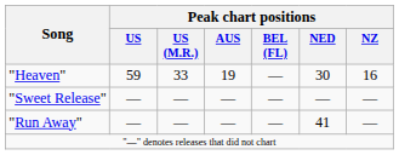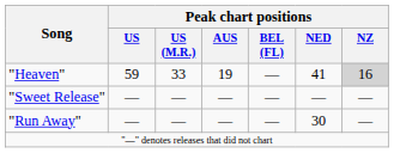"Heaven" | Peak chart positions / NED: 30 -> 41
"Heaven" | Peak chart positions / NZ: no background -> lightgrey background
"Run Away" | Peak chart positions / NED: 41 -> 30
